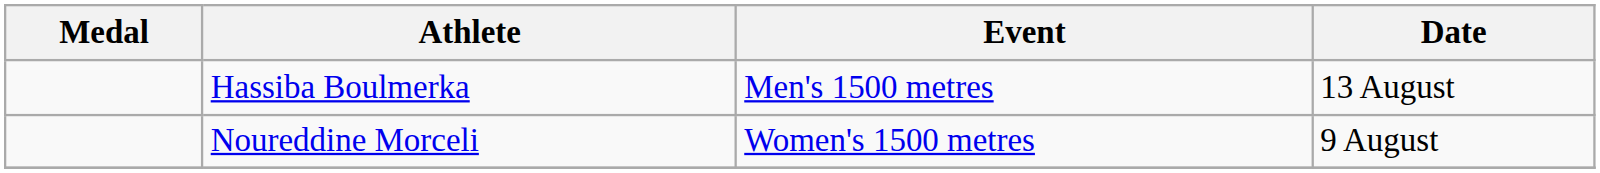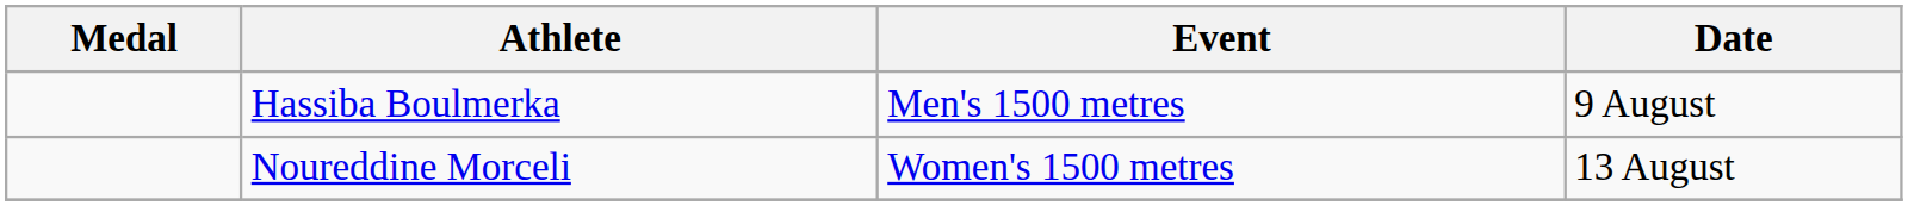Hassiba Boulmerka | Date: 13 August -> 9 August
Noureddine Morceli | Date: 9 August -> 13 August
